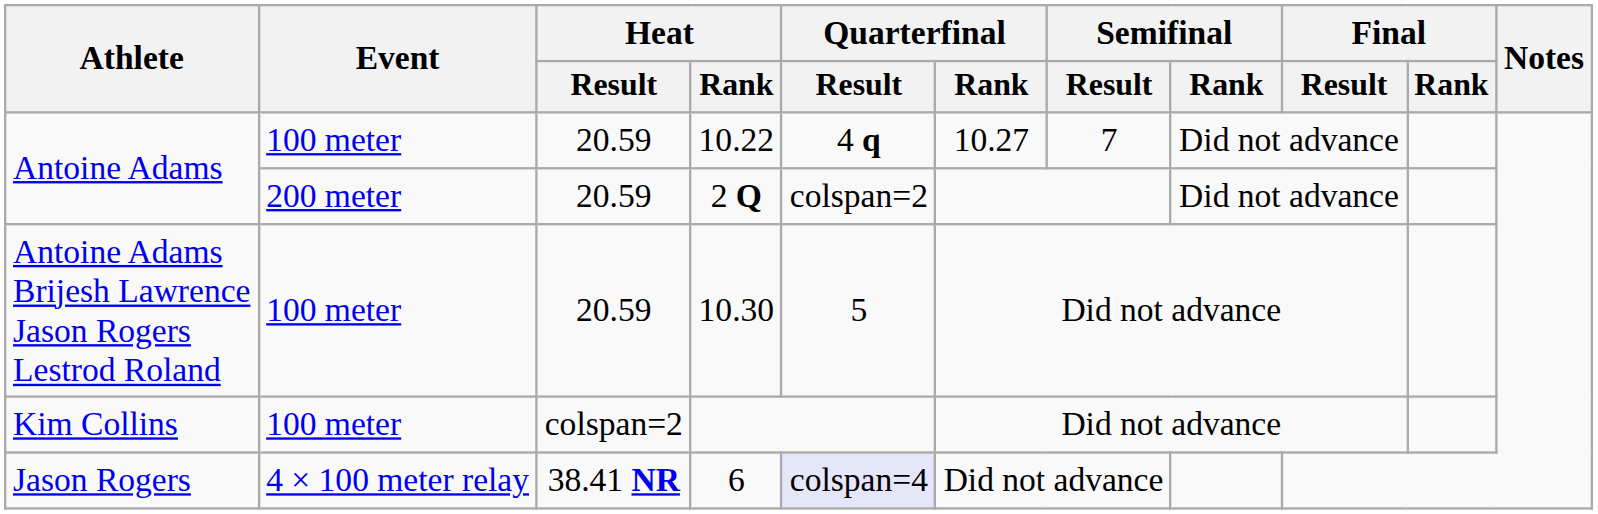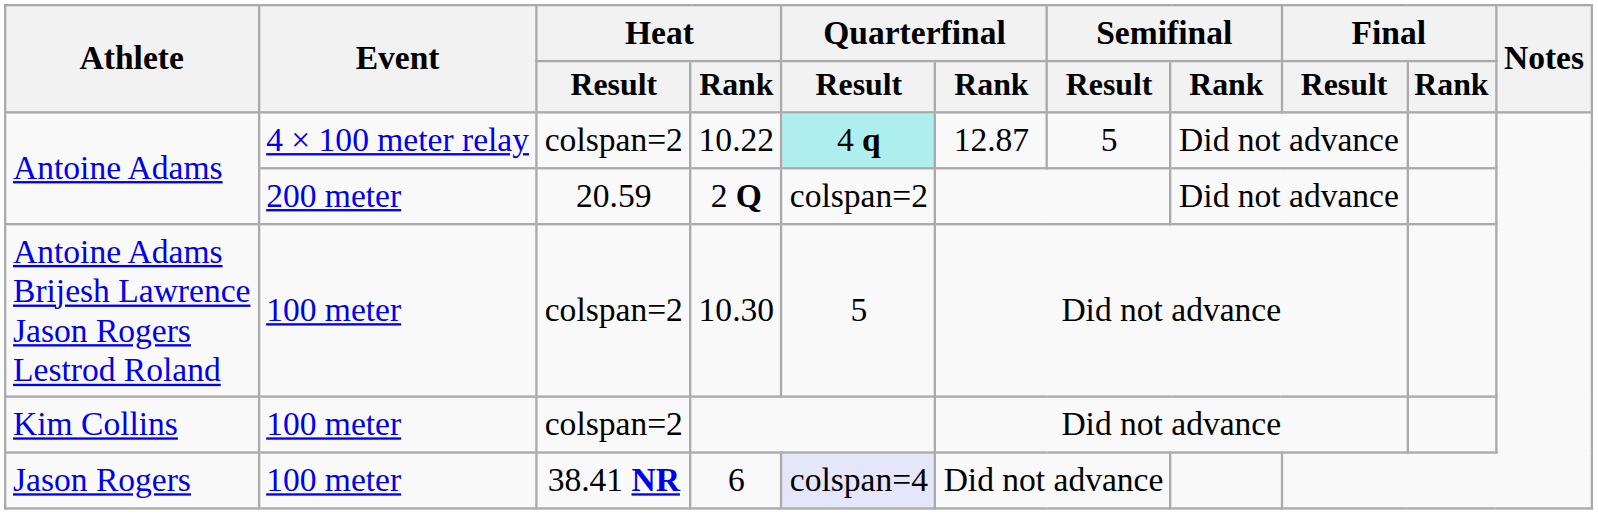10.22 | Event: 100 meter -> 4 × 100 meter relay
10.22 | Heat / Result: 20.59 -> colspan=2
10.22 | Quarterfinal / Result: no background -> paleturquoise background
10.22 | Quarterfinal / Rank: 10.27 -> 12.87
10.22 | Semifinal / Result: 7 -> 5
10.30 | Heat / Result: 20.59 -> colspan=2
6 | Event: 4 × 100 meter relay -> 100 meter
